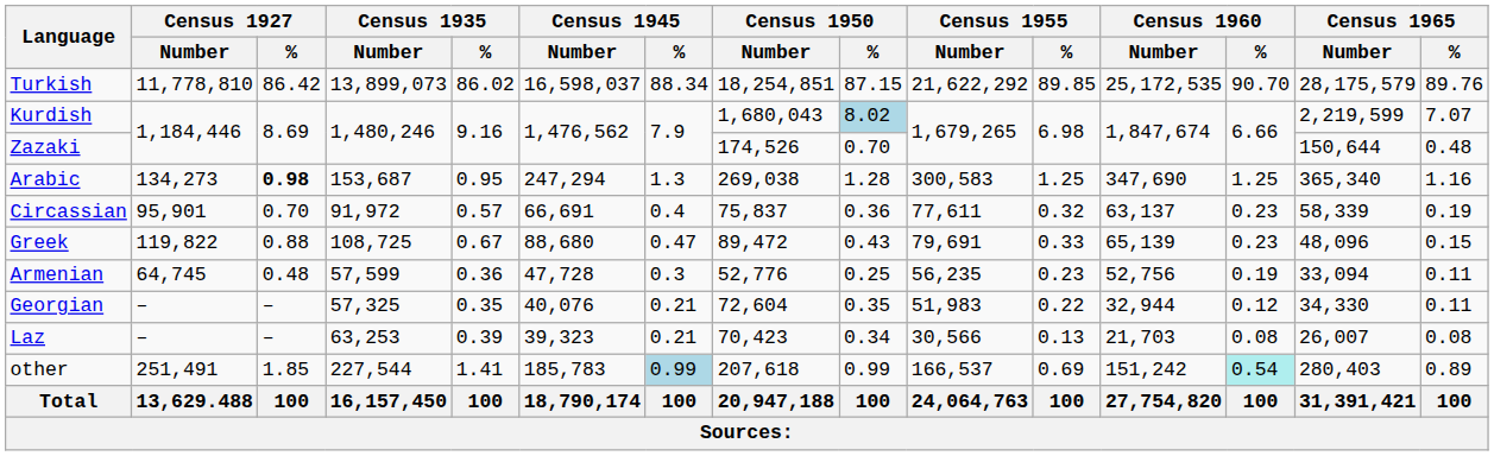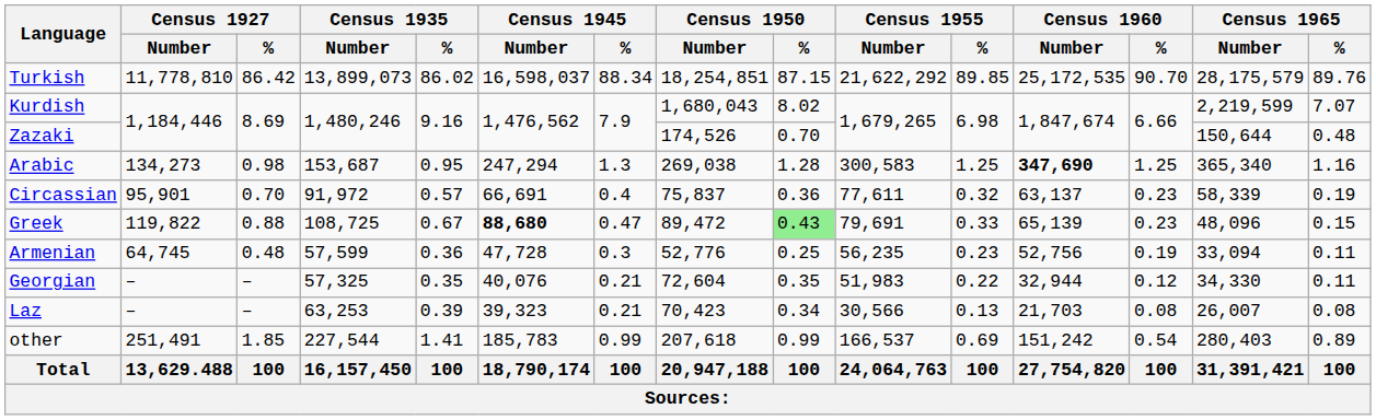Kurdish | Census 1950 / %: lightblue background -> no background
Arabic | Census 1927 / %: bold -> normal
Arabic | Census 1960 / Number: normal -> bold
Greek | Census 1945 / Number: normal -> bold
Greek | Census 1950 / %: no background -> lightgreen background
other | Census 1945 / %: lightblue background -> no background
other | Census 1960 / %: paleturquoise background -> no background
